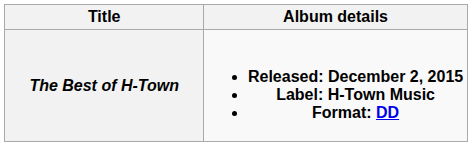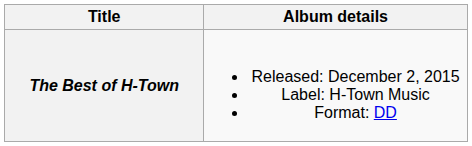The Best of H-Town | Album details: bold -> normal
